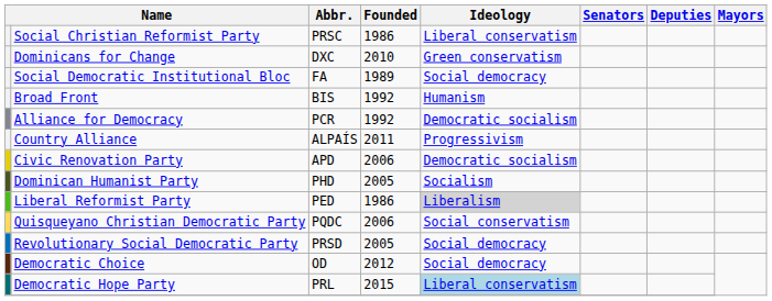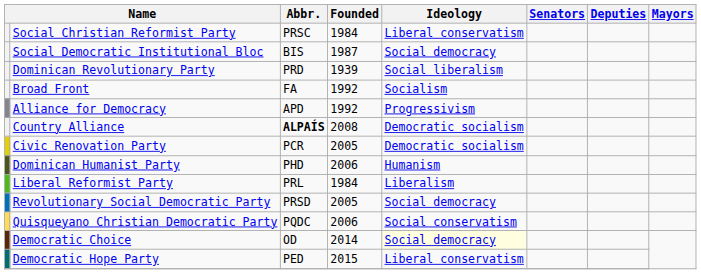Social Christian Reformist Party | Founded: 1986 -> 1984
- row: Dominicans for Change | DXC | 2010 | Green conservatism
Social Democratic Institutional Bloc | Abbr.: FA -> BIS
Social Democratic Institutional Bloc | Founded: 1989 -> 1987
+ row: Dominican Revolutionary Party | PRD | 1939 | Social liberalism
Broad Front | Abbr.: BIS -> FA
Broad Front | Ideology: Humanism -> Socialism
Alliance for Democracy | Abbr.: PCR -> APD
Alliance for Democracy | Ideology: Democratic socialism -> Progressivism
Country Alliance | Abbr.: normal -> bold
Country Alliance | Founded: 2011 -> 2008
Country Alliance | Ideology: Progressivism -> Democratic socialism
Civic Renovation Party | Abbr.: APD -> PCR
Civic Renovation Party | Founded: 2006 -> 2005
Dominican Humanist Party | Founded: 2005 -> 2006
Dominican Humanist Party | Ideology: Socialism -> Humanism
Liberal Reformist Party | Abbr.: PED -> PRL
Liberal Reformist Party | Founded: 1986 -> 1984
Liberal Reformist Party | Ideology: lightgrey background -> no background
rows swapped: Quisqueyano Christian Democratic Party <-> Revolutionary Social Democratic Party
Democratic Choice | Founded: 2012 -> 2014
Democratic Choice | Ideology: no background -> lightyellow background
Democratic Hope Party | Abbr.: PRL -> PED
Democratic Hope Party | Ideology: lightblue background -> no background
